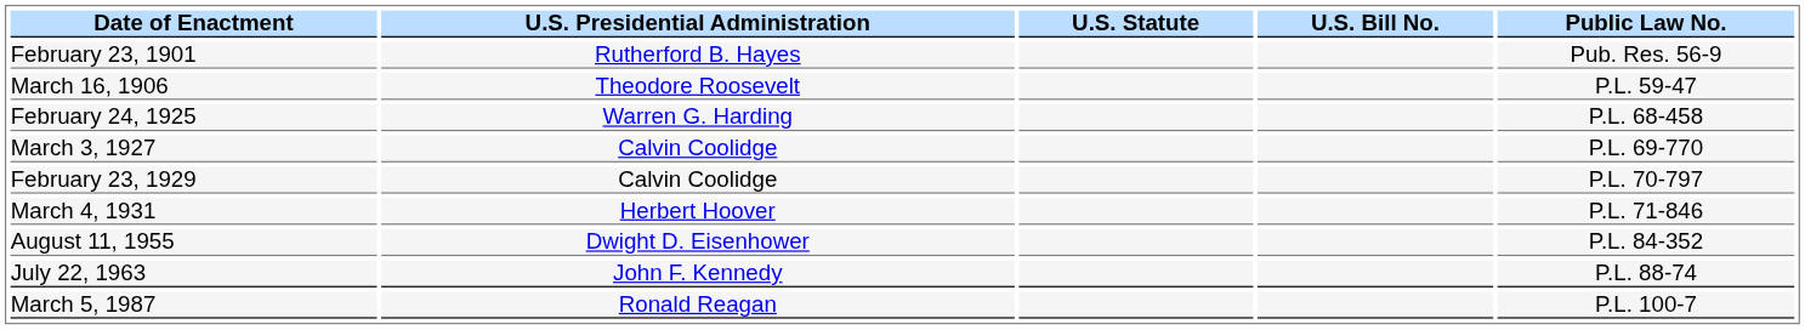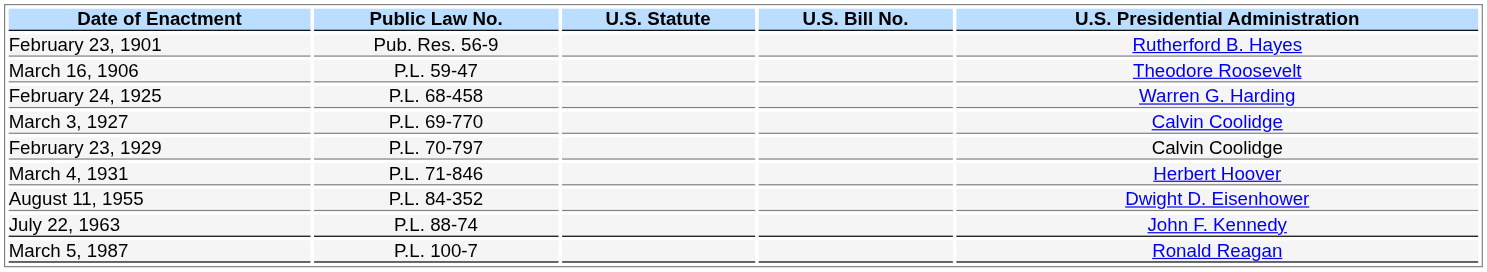columns swapped: Public Law No. <-> U.S. Presidential Administration
